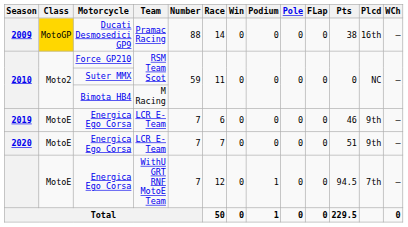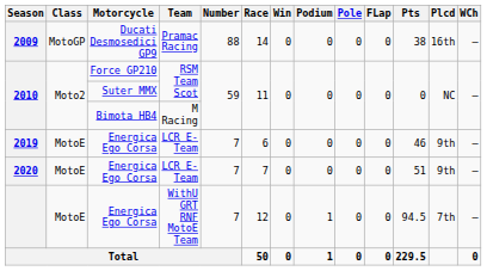2009 | Class: gold background -> no background
